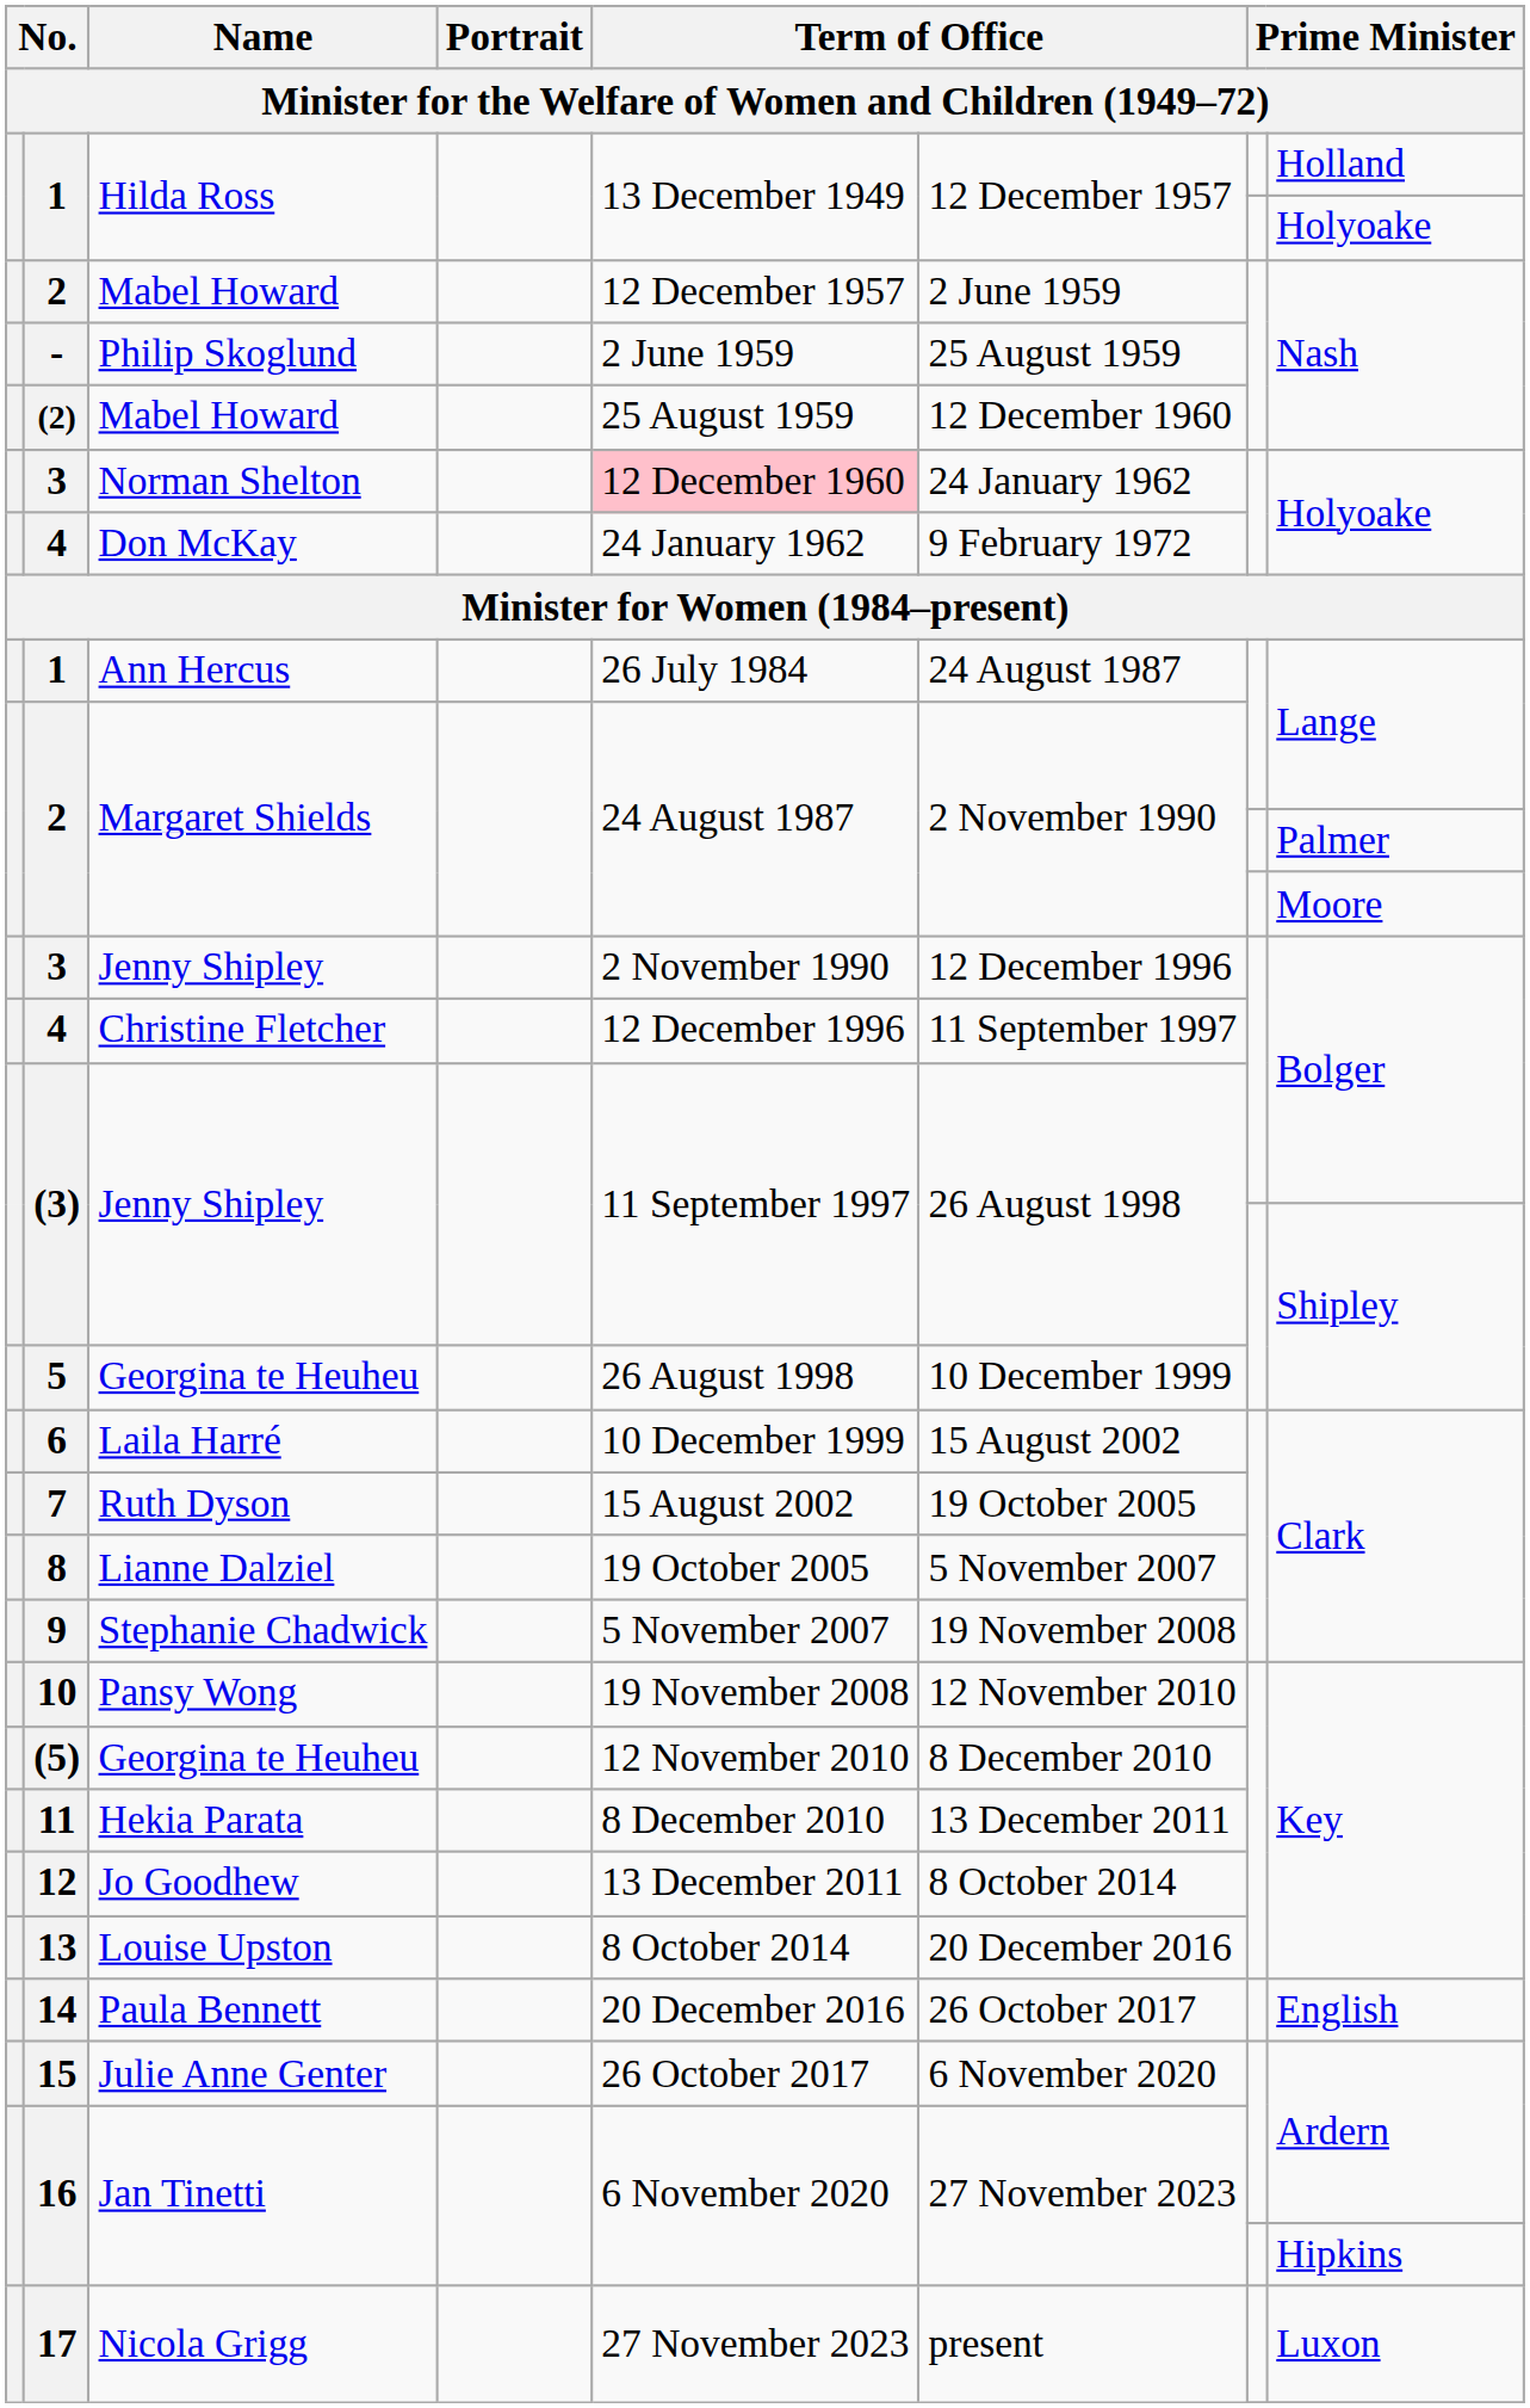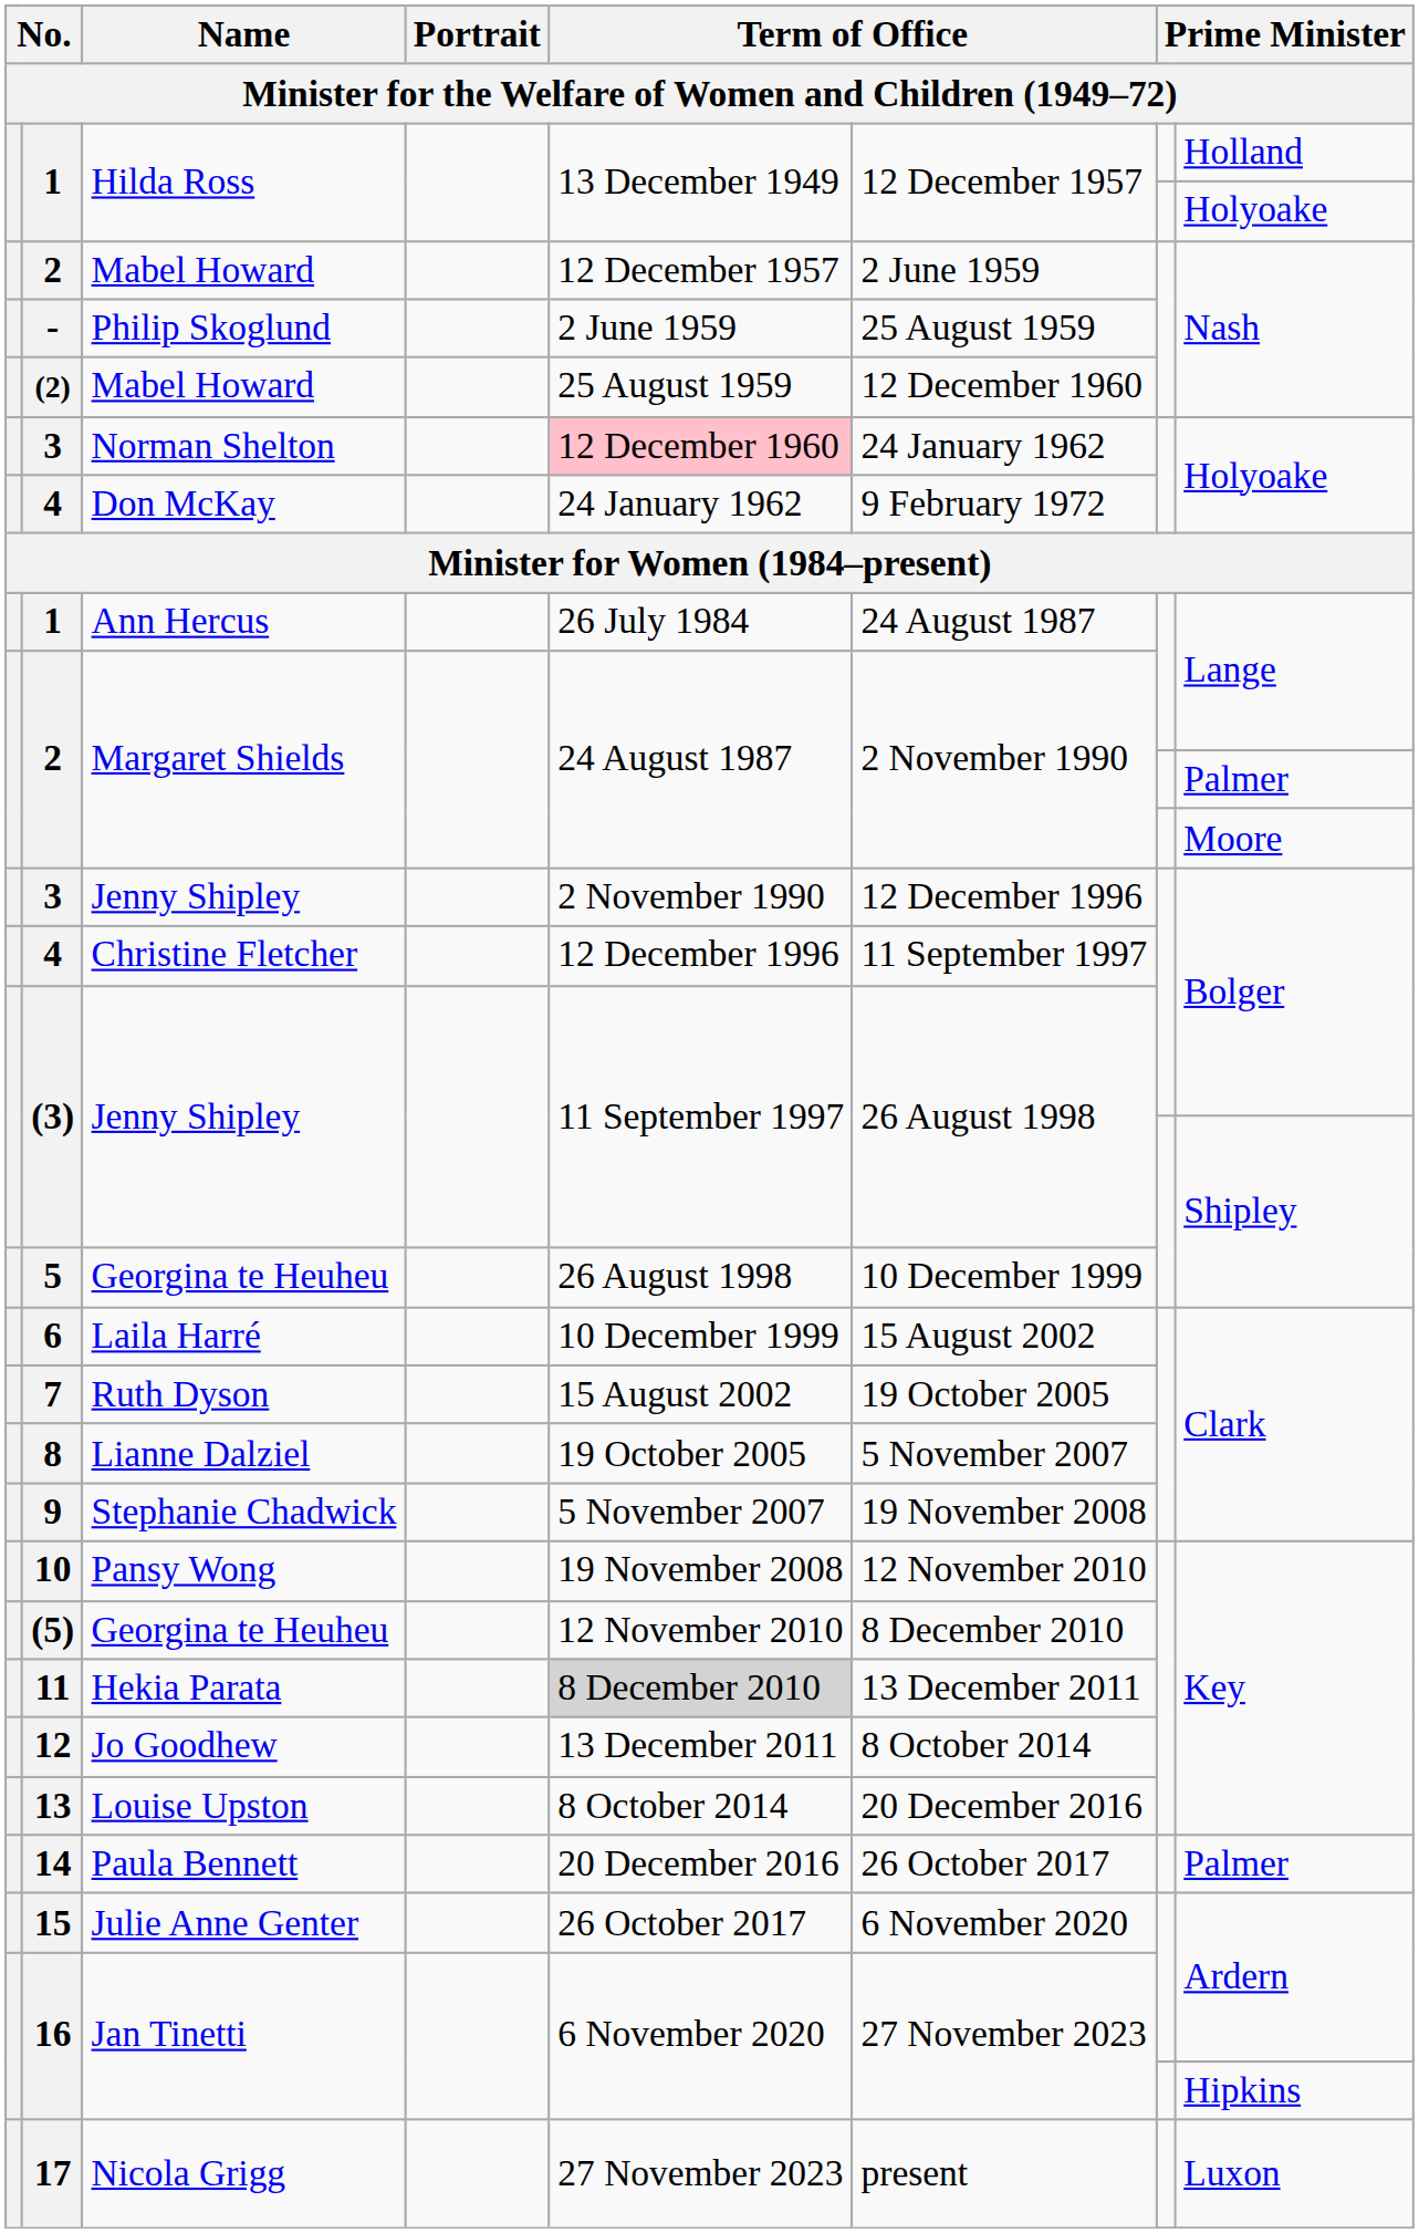Hekia Parata | column 5: no background -> lightgrey background
Paula Bennett | column 8: English -> Palmer
